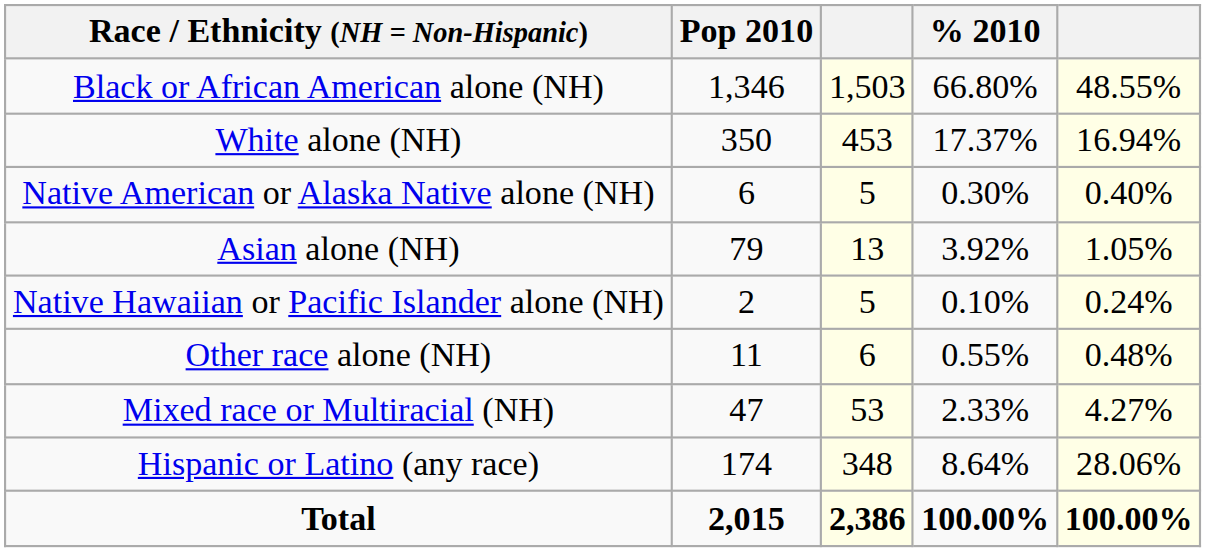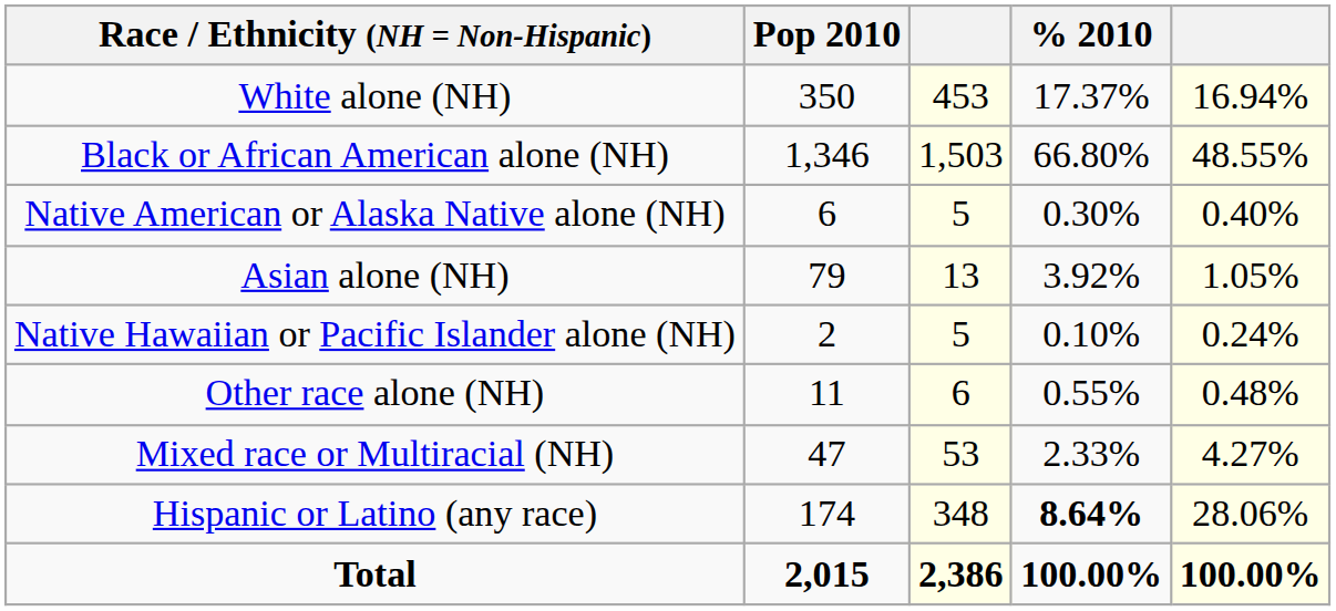rows swapped: White alone (NH) <-> Black or African American alone (NH)
Hispanic or Latino (any race) | % 2010: normal -> bold
